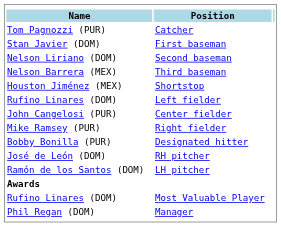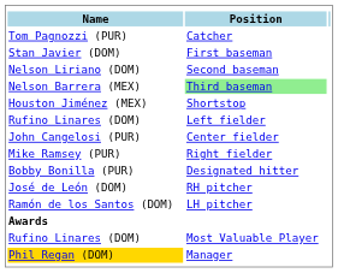Third baseman | column 2: no background -> lightgreen background
Manager | column 1: no background -> gold background
